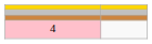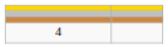row 4 | column 1: pink background -> no background
